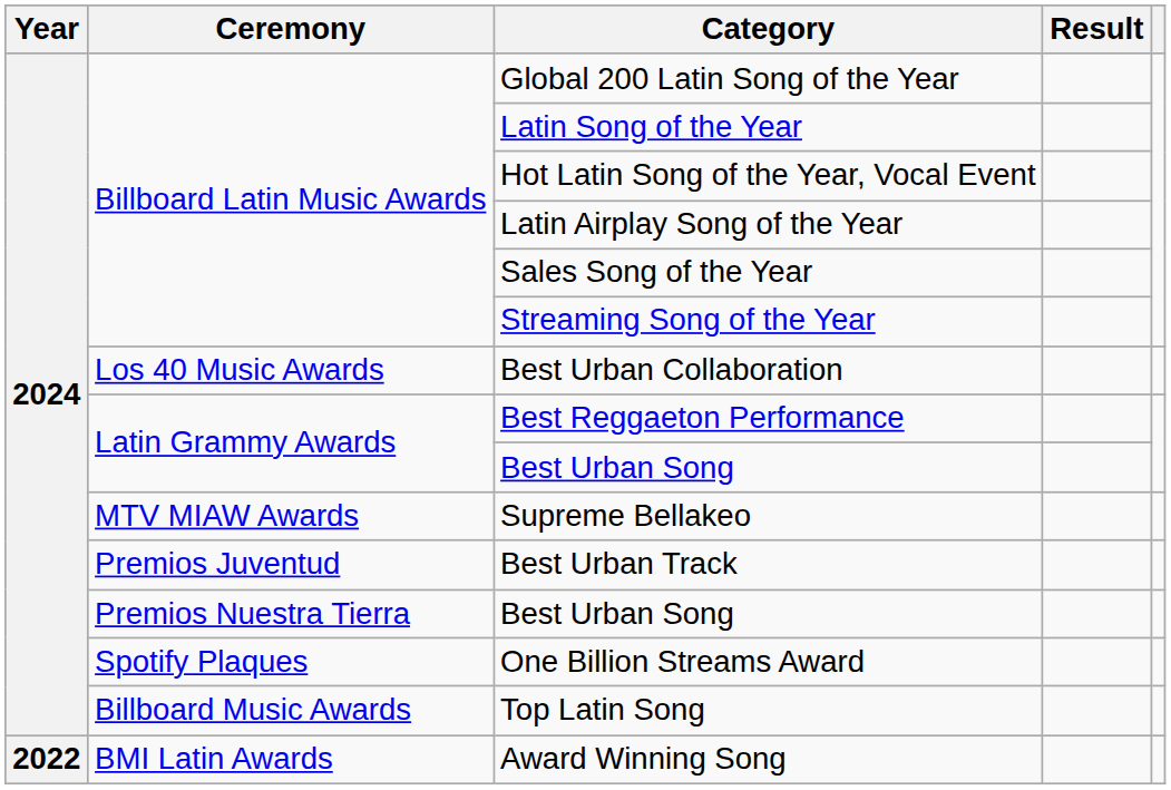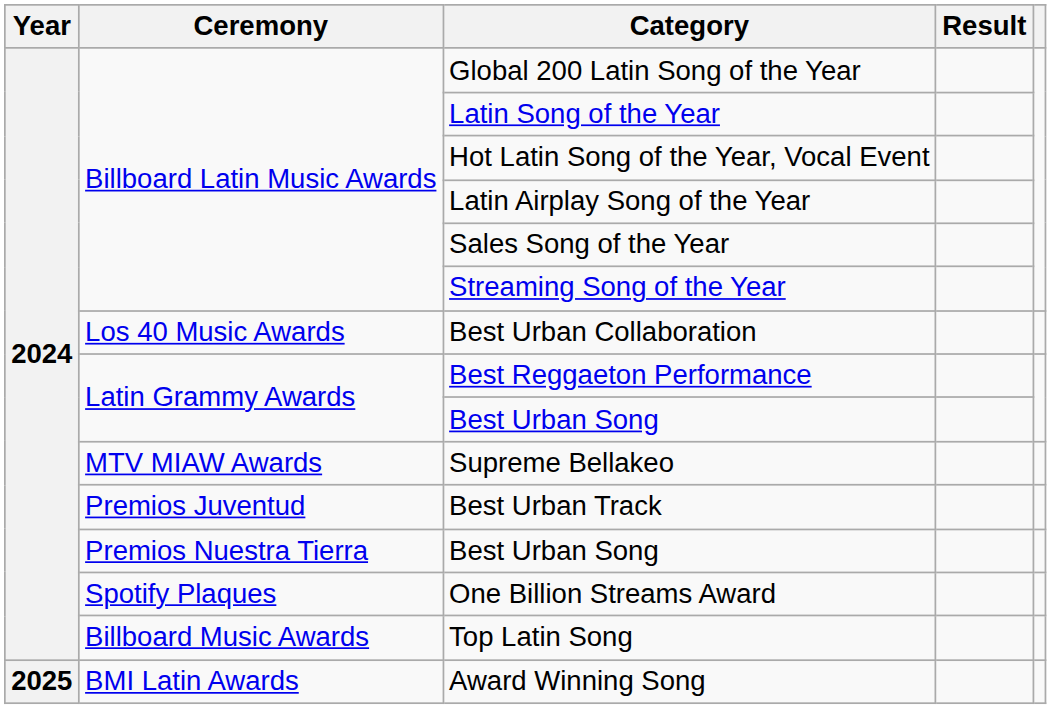Award Winning Song | Year: 2022 -> 2025
